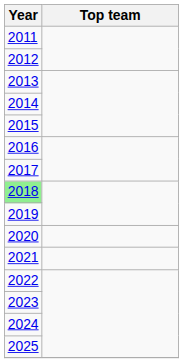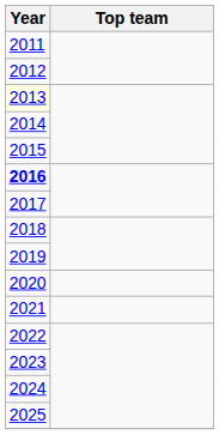2013 | Year: no background -> lightyellow background
2016 | Year: normal -> bold
2018 | Year: lightgreen background -> no background
